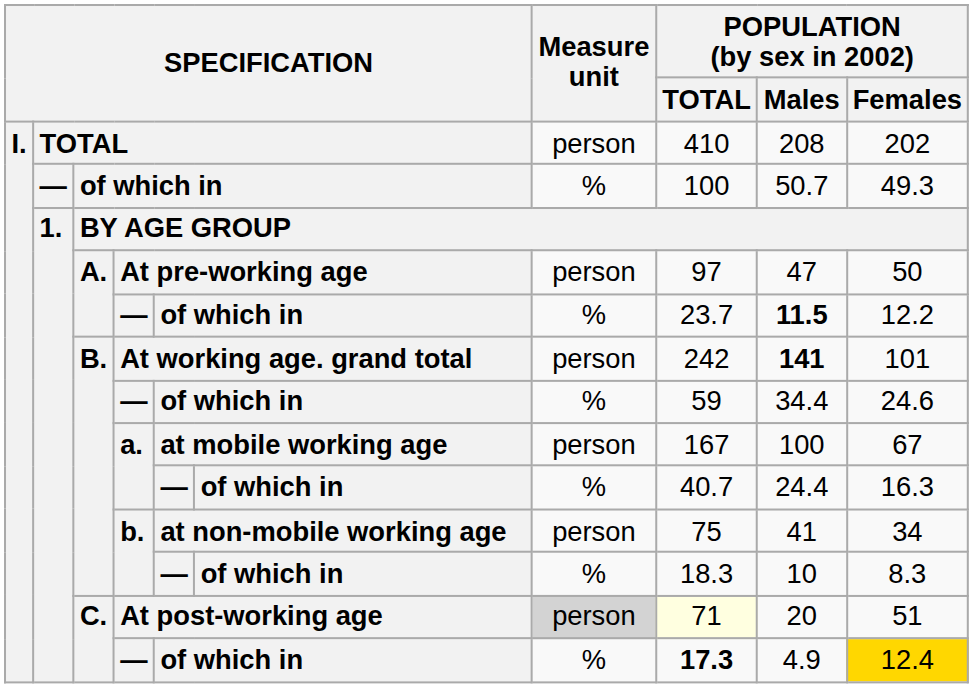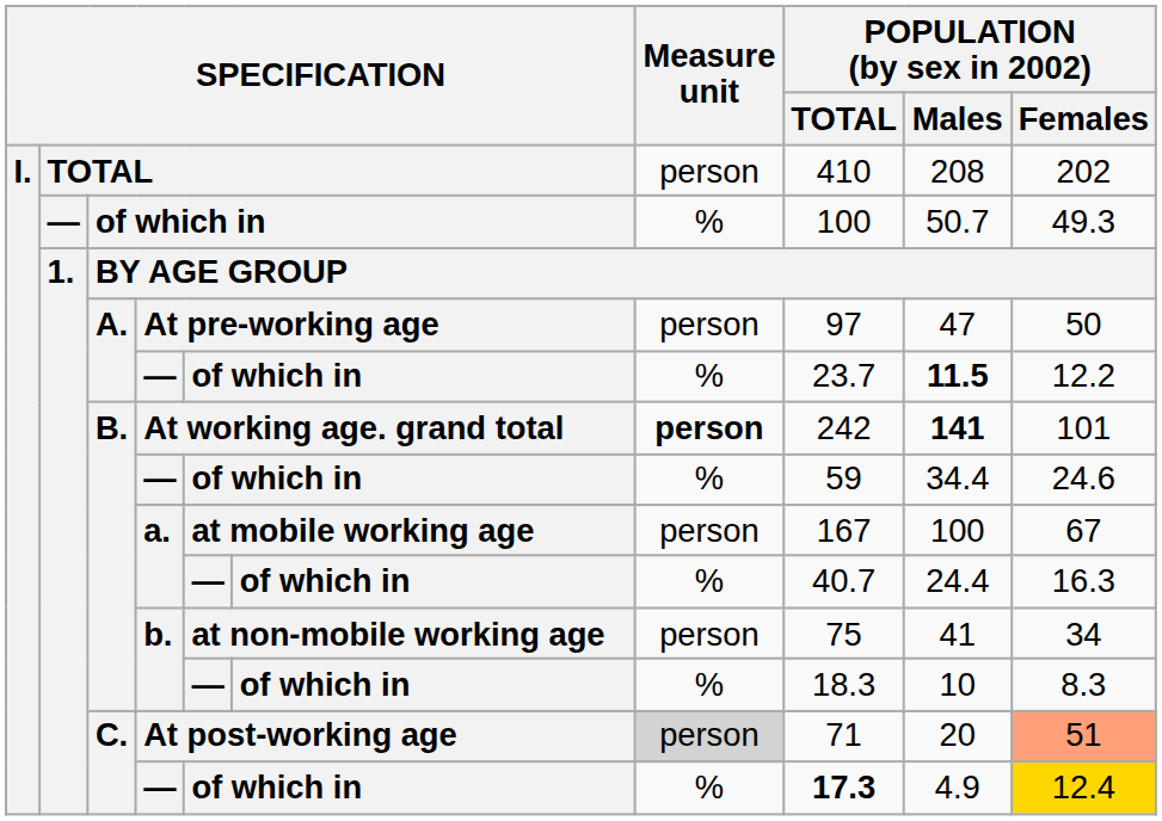At working age. grand total | Measure unit: normal -> bold
At post-working age | POPULATION (by sex in 2002) / TOTAL: lightyellow background -> no background
At post-working age | POPULATION (by sex in 2002) / Females: no background -> lightsalmon background
